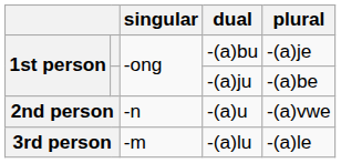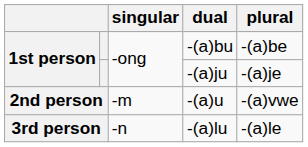-(a)bu | plural: -(a)je -> -(a)be
-(a)ju | plural: -(a)be -> -(a)je
-(a)u | singular: -n -> -m
-(a)lu | singular: -m -> -n
